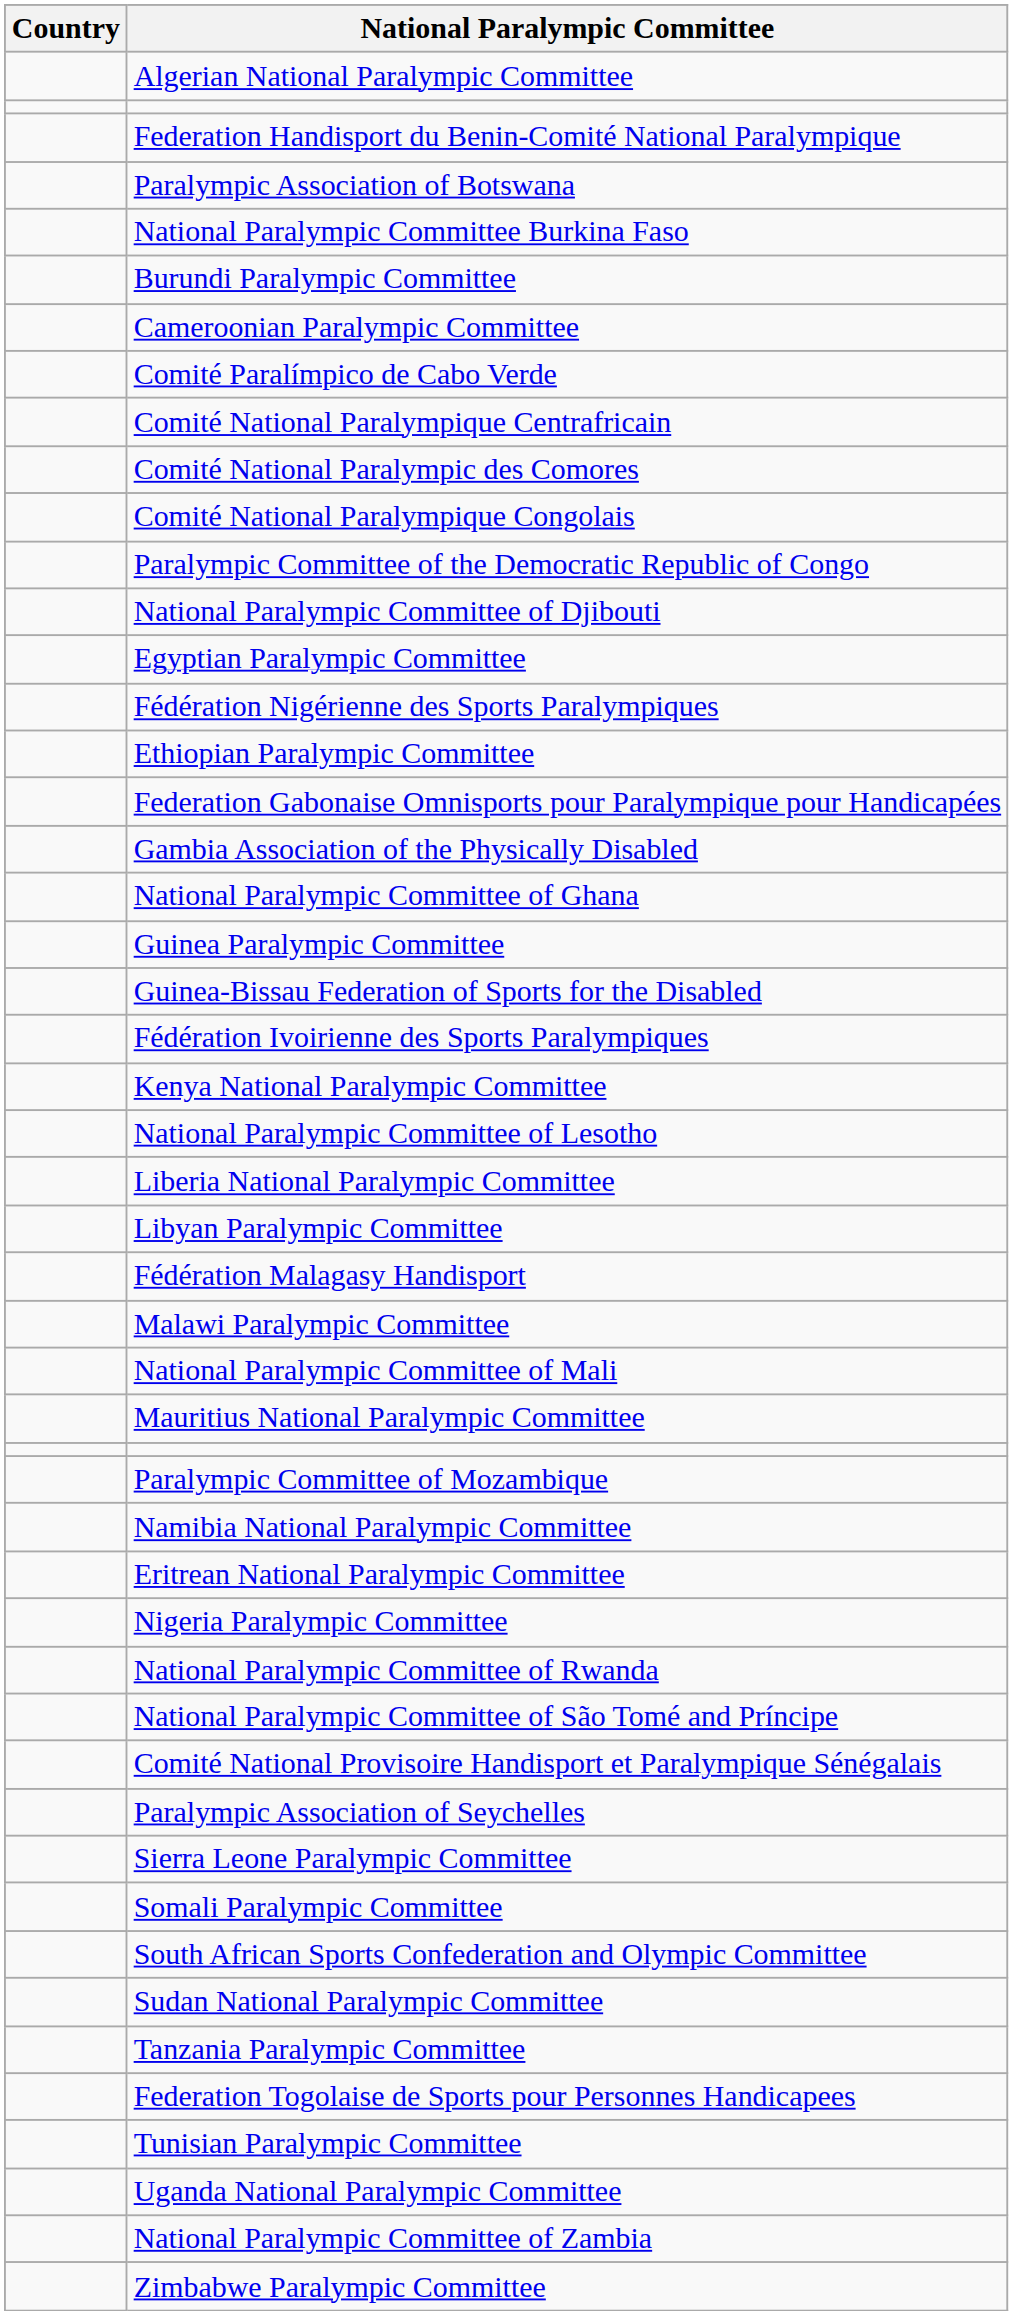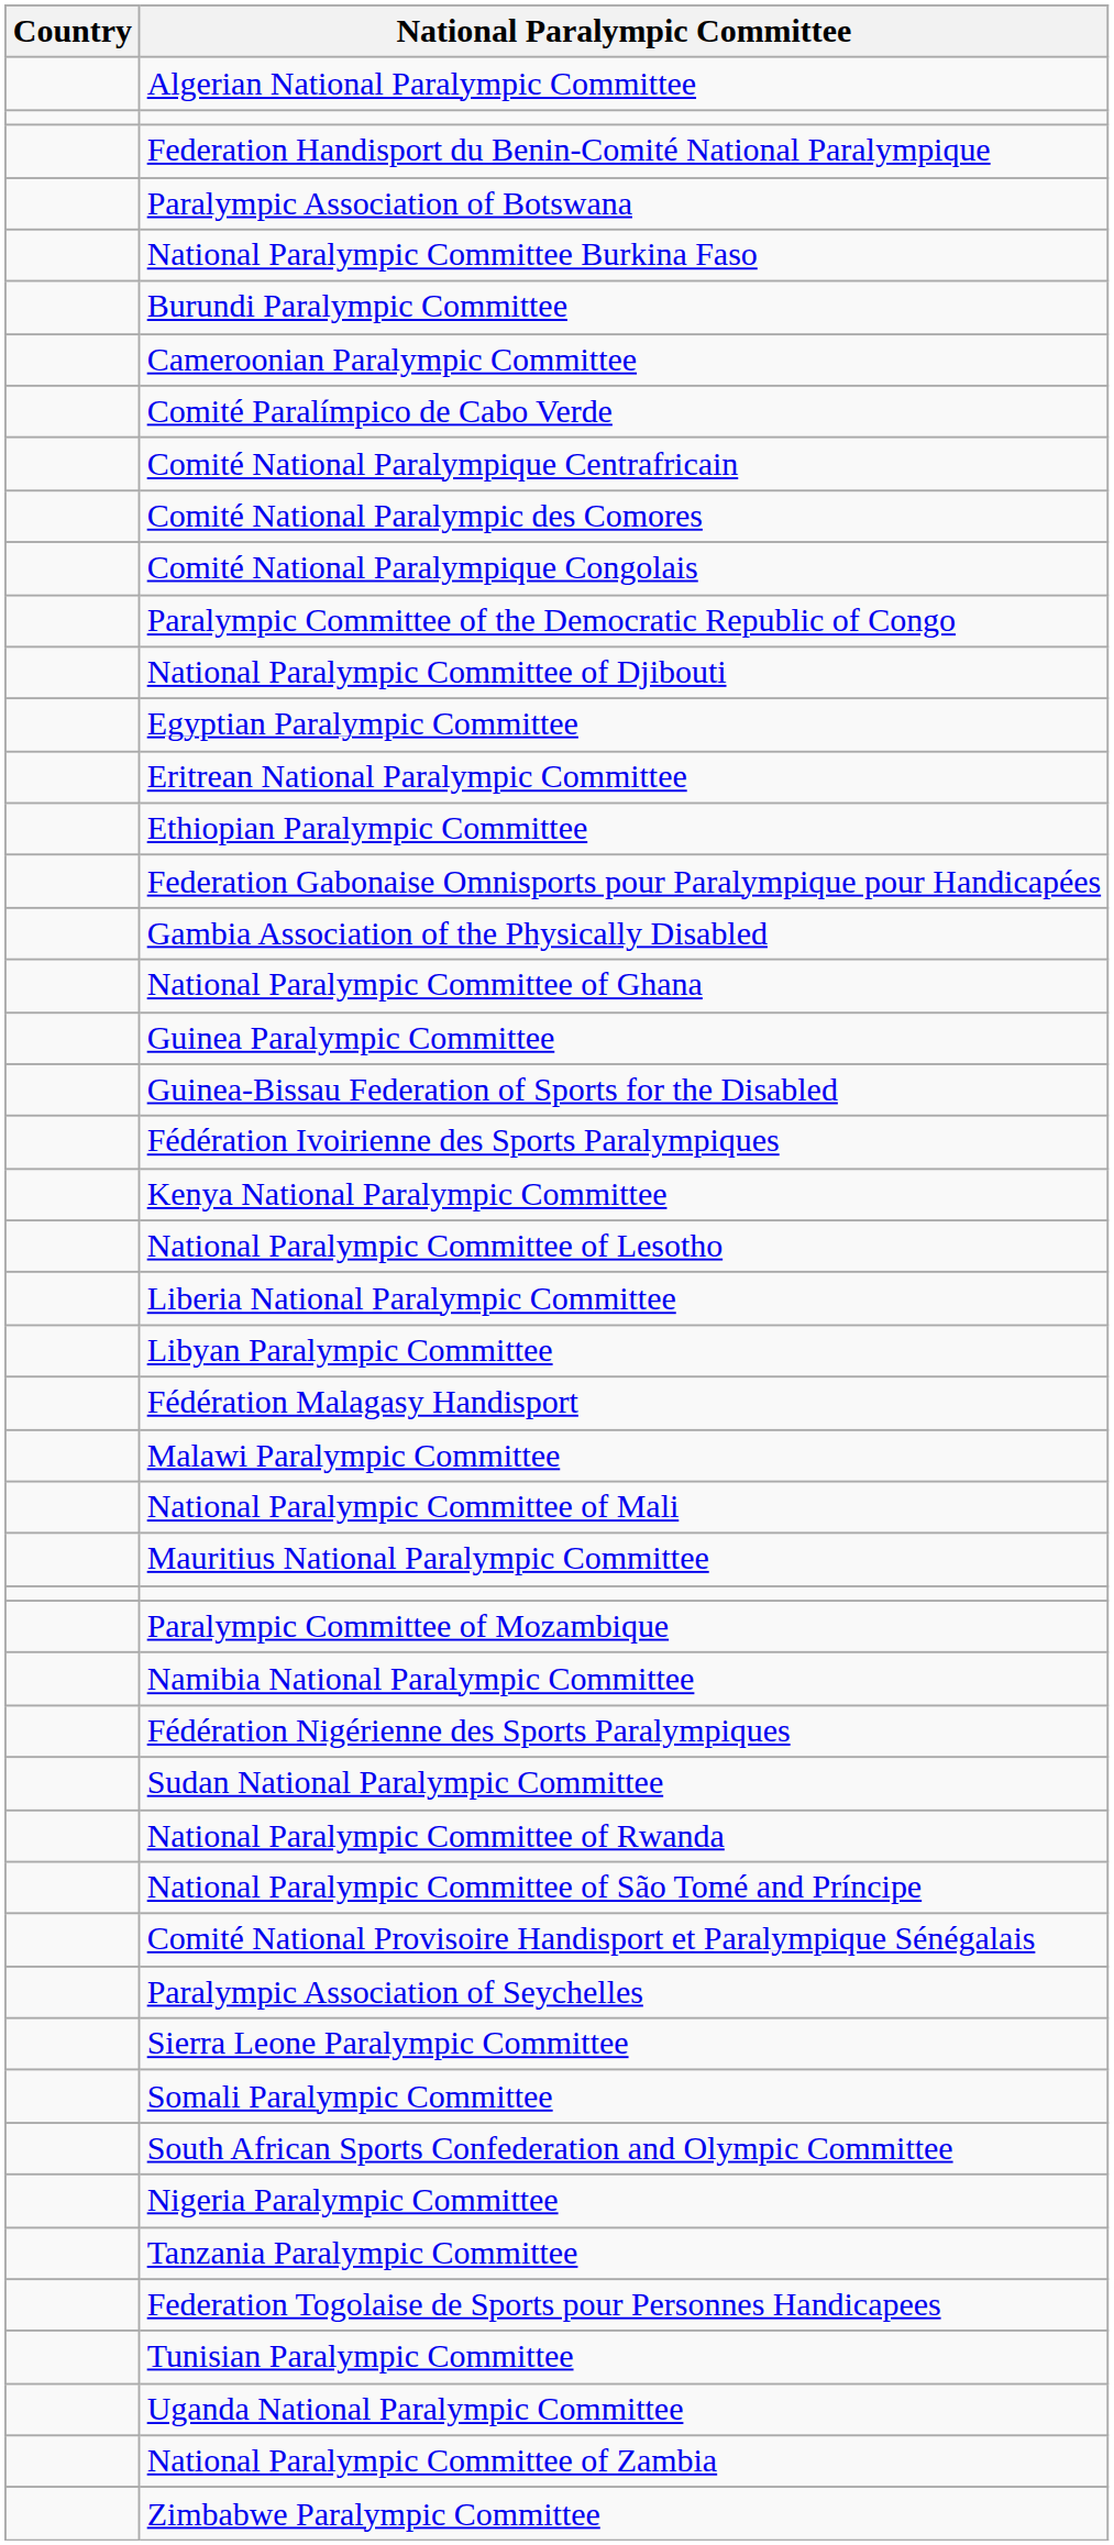row 16 | National Paralympic Committee: Fédération Nigérienne des Sports Paralympiques -> Eritrean National Paralympic Committee
row 35 | National Paralympic Committee: Eritrean National Paralympic Committee -> Fédération Nigérienne des Sports Paralympiques
row 36 | National Paralympic Committee: Nigeria Paralympic Committee -> Sudan National Paralympic Committee
row 44 | National Paralympic Committee: Sudan National Paralympic Committee -> Nigeria Paralympic Committee
